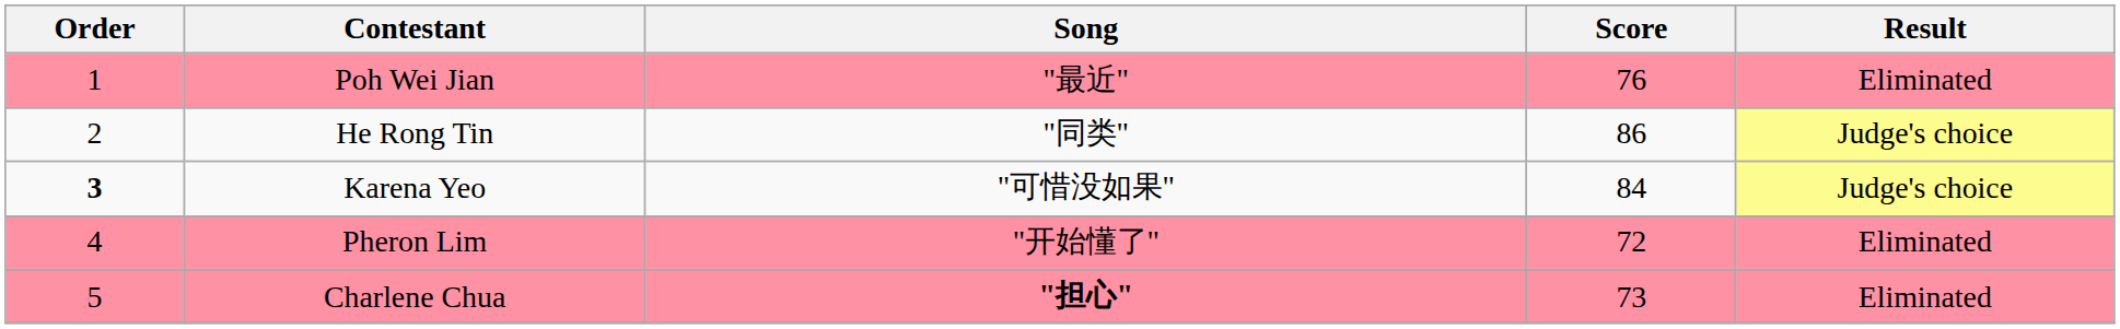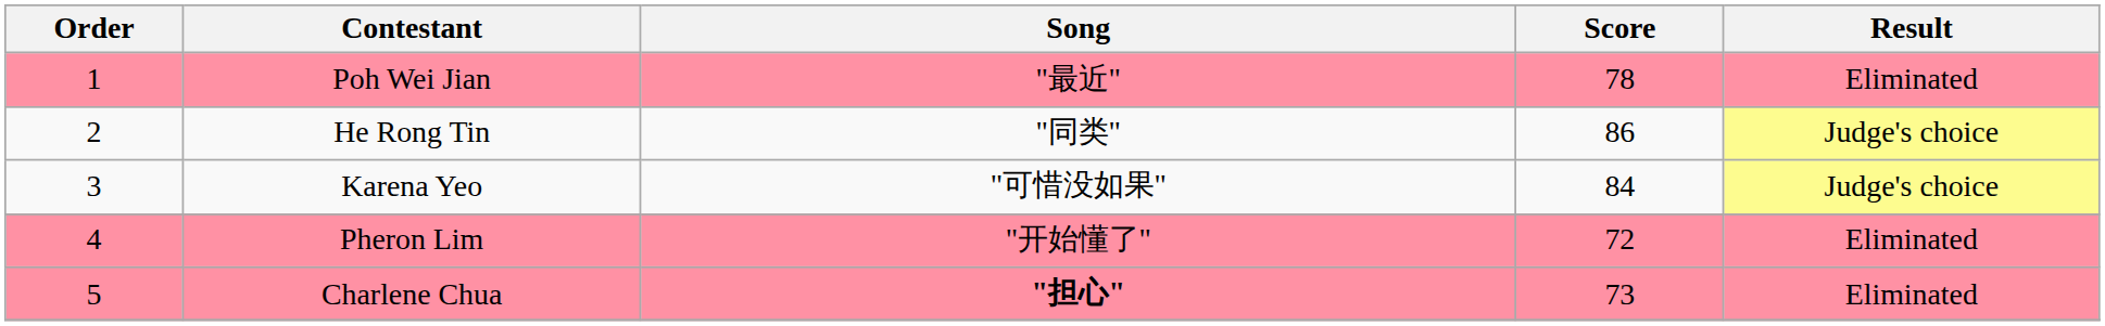Poh Wei Jian | Score: 76 -> 78
Karena Yeo | Order: bold -> normal
